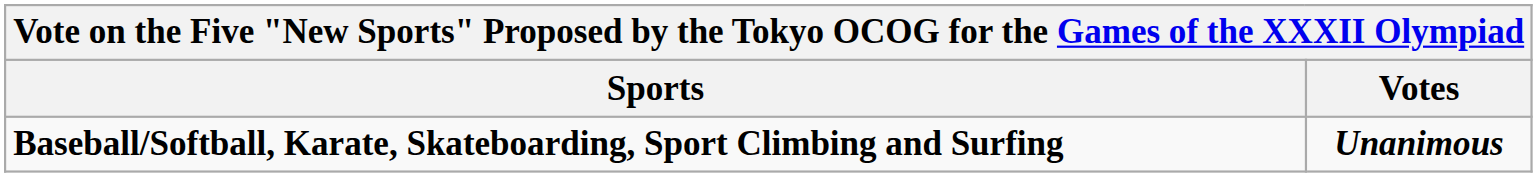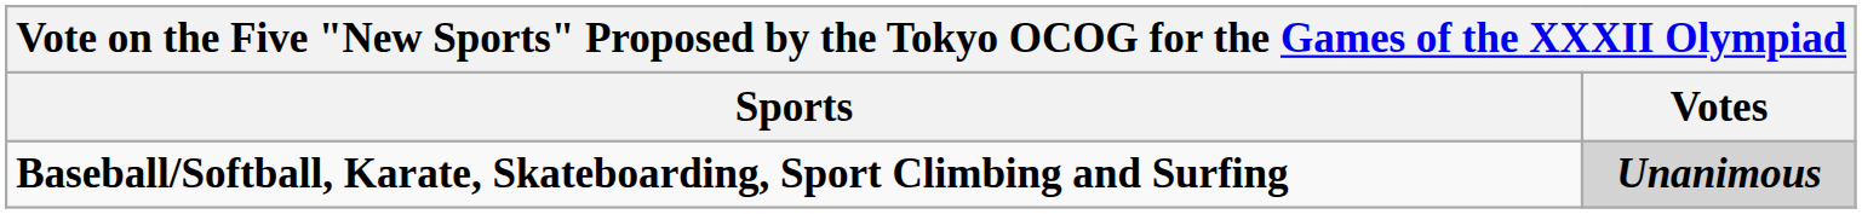row 3 | Votes: no background -> lightgrey background
